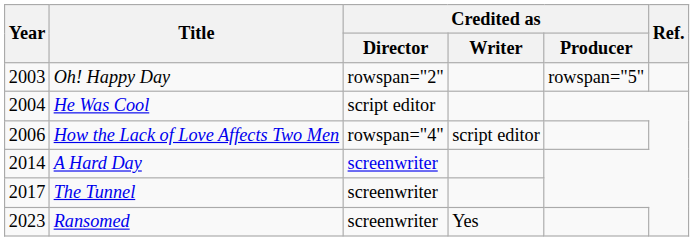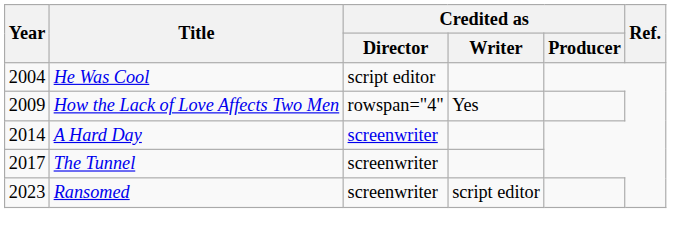- row: 2003 | Oh! Happy Day | rowspan="2" | rowspan="5"
How the Lack of Love Affects Two Men | Year: 2006 -> 2009
How the Lack of Love Affects Two Men | Credited as / Writer: script editor -> Yes
Ransomed | Credited as / Writer: Yes -> script editor
